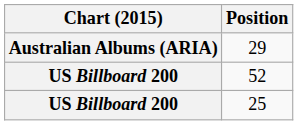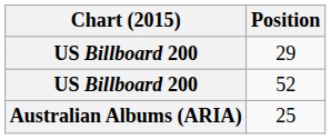row 2 | Chart (2015): Australian Albums (ARIA) -> US Billboard 200
row 4 | Chart (2015): US Billboard 200 -> Australian Albums (ARIA)
